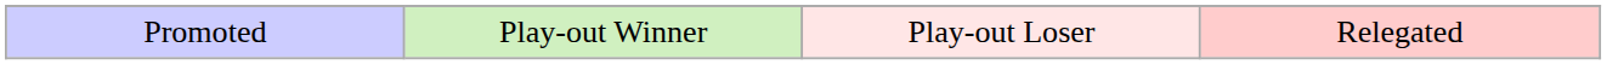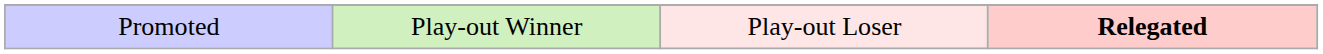Promoted | column 4: normal -> bold
